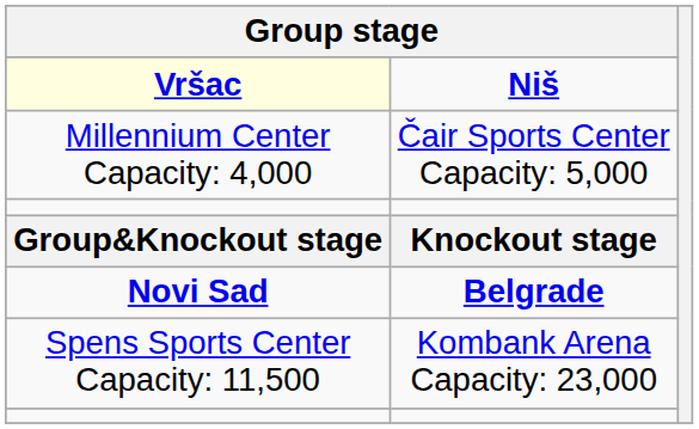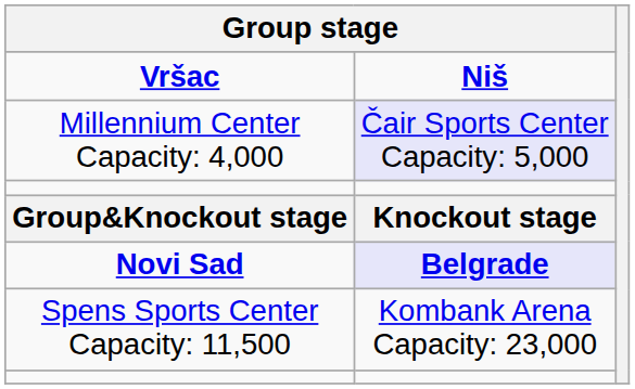Vršac | column 1: lightyellow background -> no background
Millennium Center Capacity: 4,000 | column 2: no background -> lavender background
Novi Sad | column 2: no background -> lavender background
